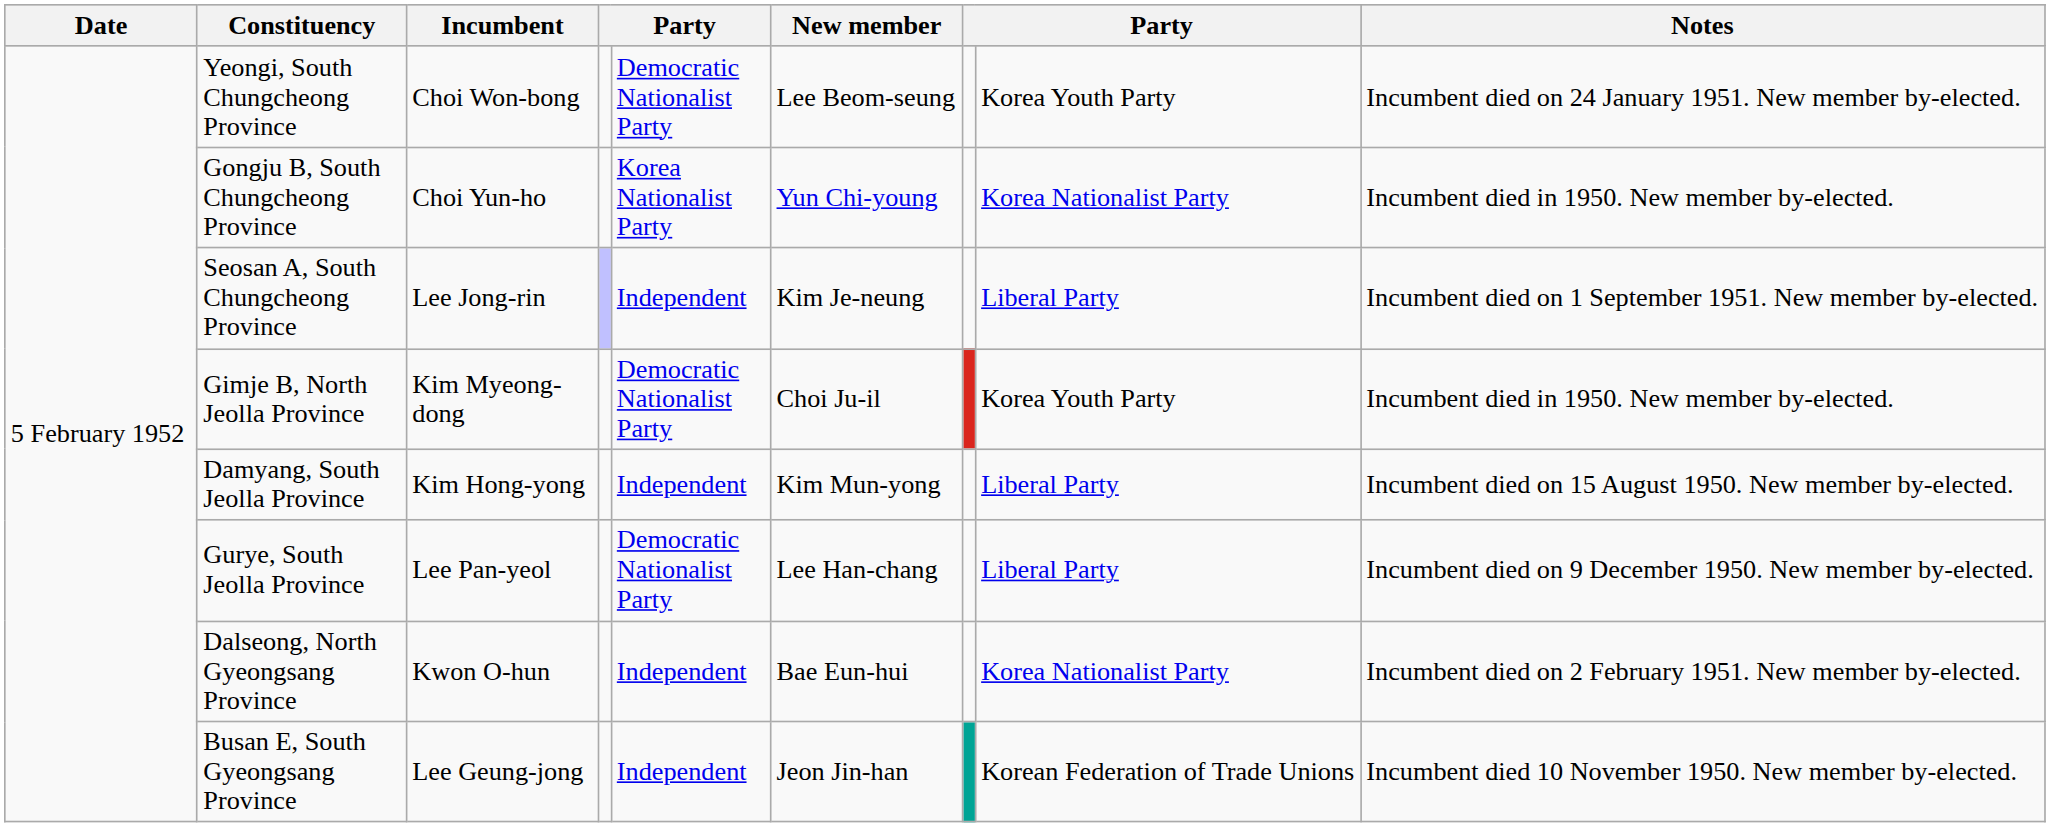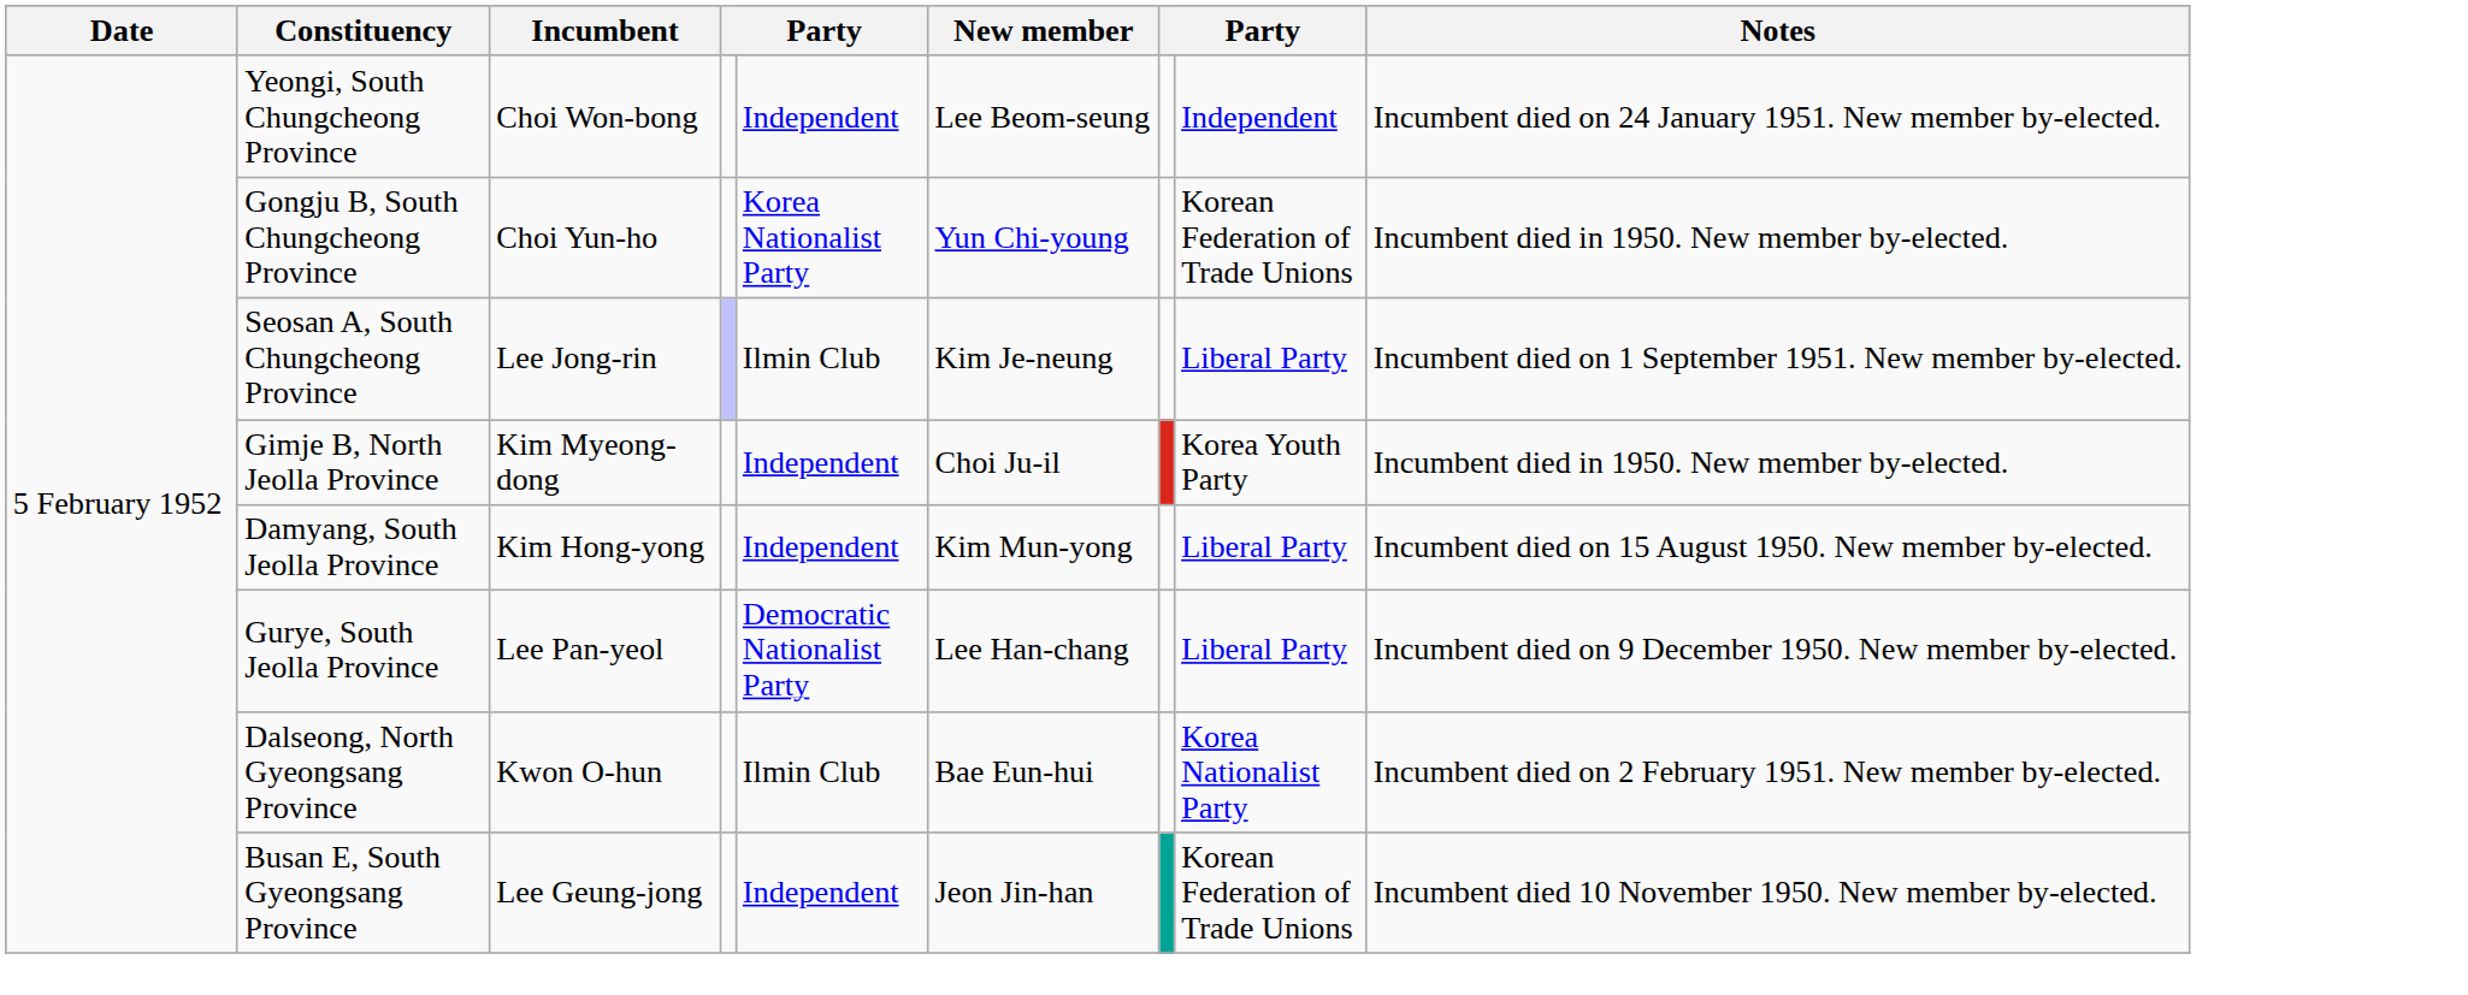Yeongi, South Chungcheong Province | column 5: Democratic Nationalist Party -> Independent
Yeongi, South Chungcheong Province | column 8: Korea Youth Party -> Independent
Gongju B, South Chungcheong Province | column 8: Korea Nationalist Party -> Korean Federation of Trade Unions
Seosan A, South Chungcheong Province | column 5: Independent -> Ilmin Club
Gimje B, North Jeolla Province | column 5: Democratic Nationalist Party -> Independent
Dalseong, North Gyeongsang Province | column 5: Independent -> Ilmin Club
